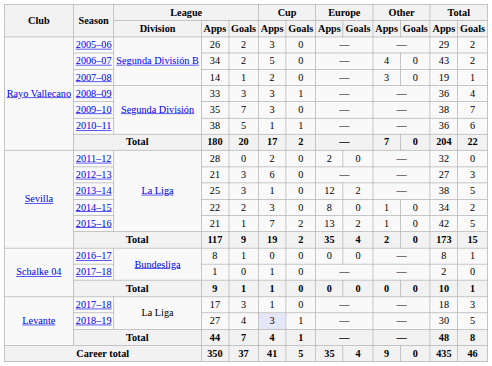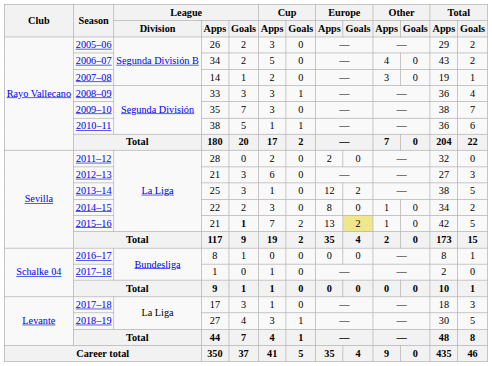2015–16 | League / Goals: normal -> bold
2015–16 | Europe / Goals: no background -> khaki background
2018–19 | Cup / Apps: lavender background -> no background
